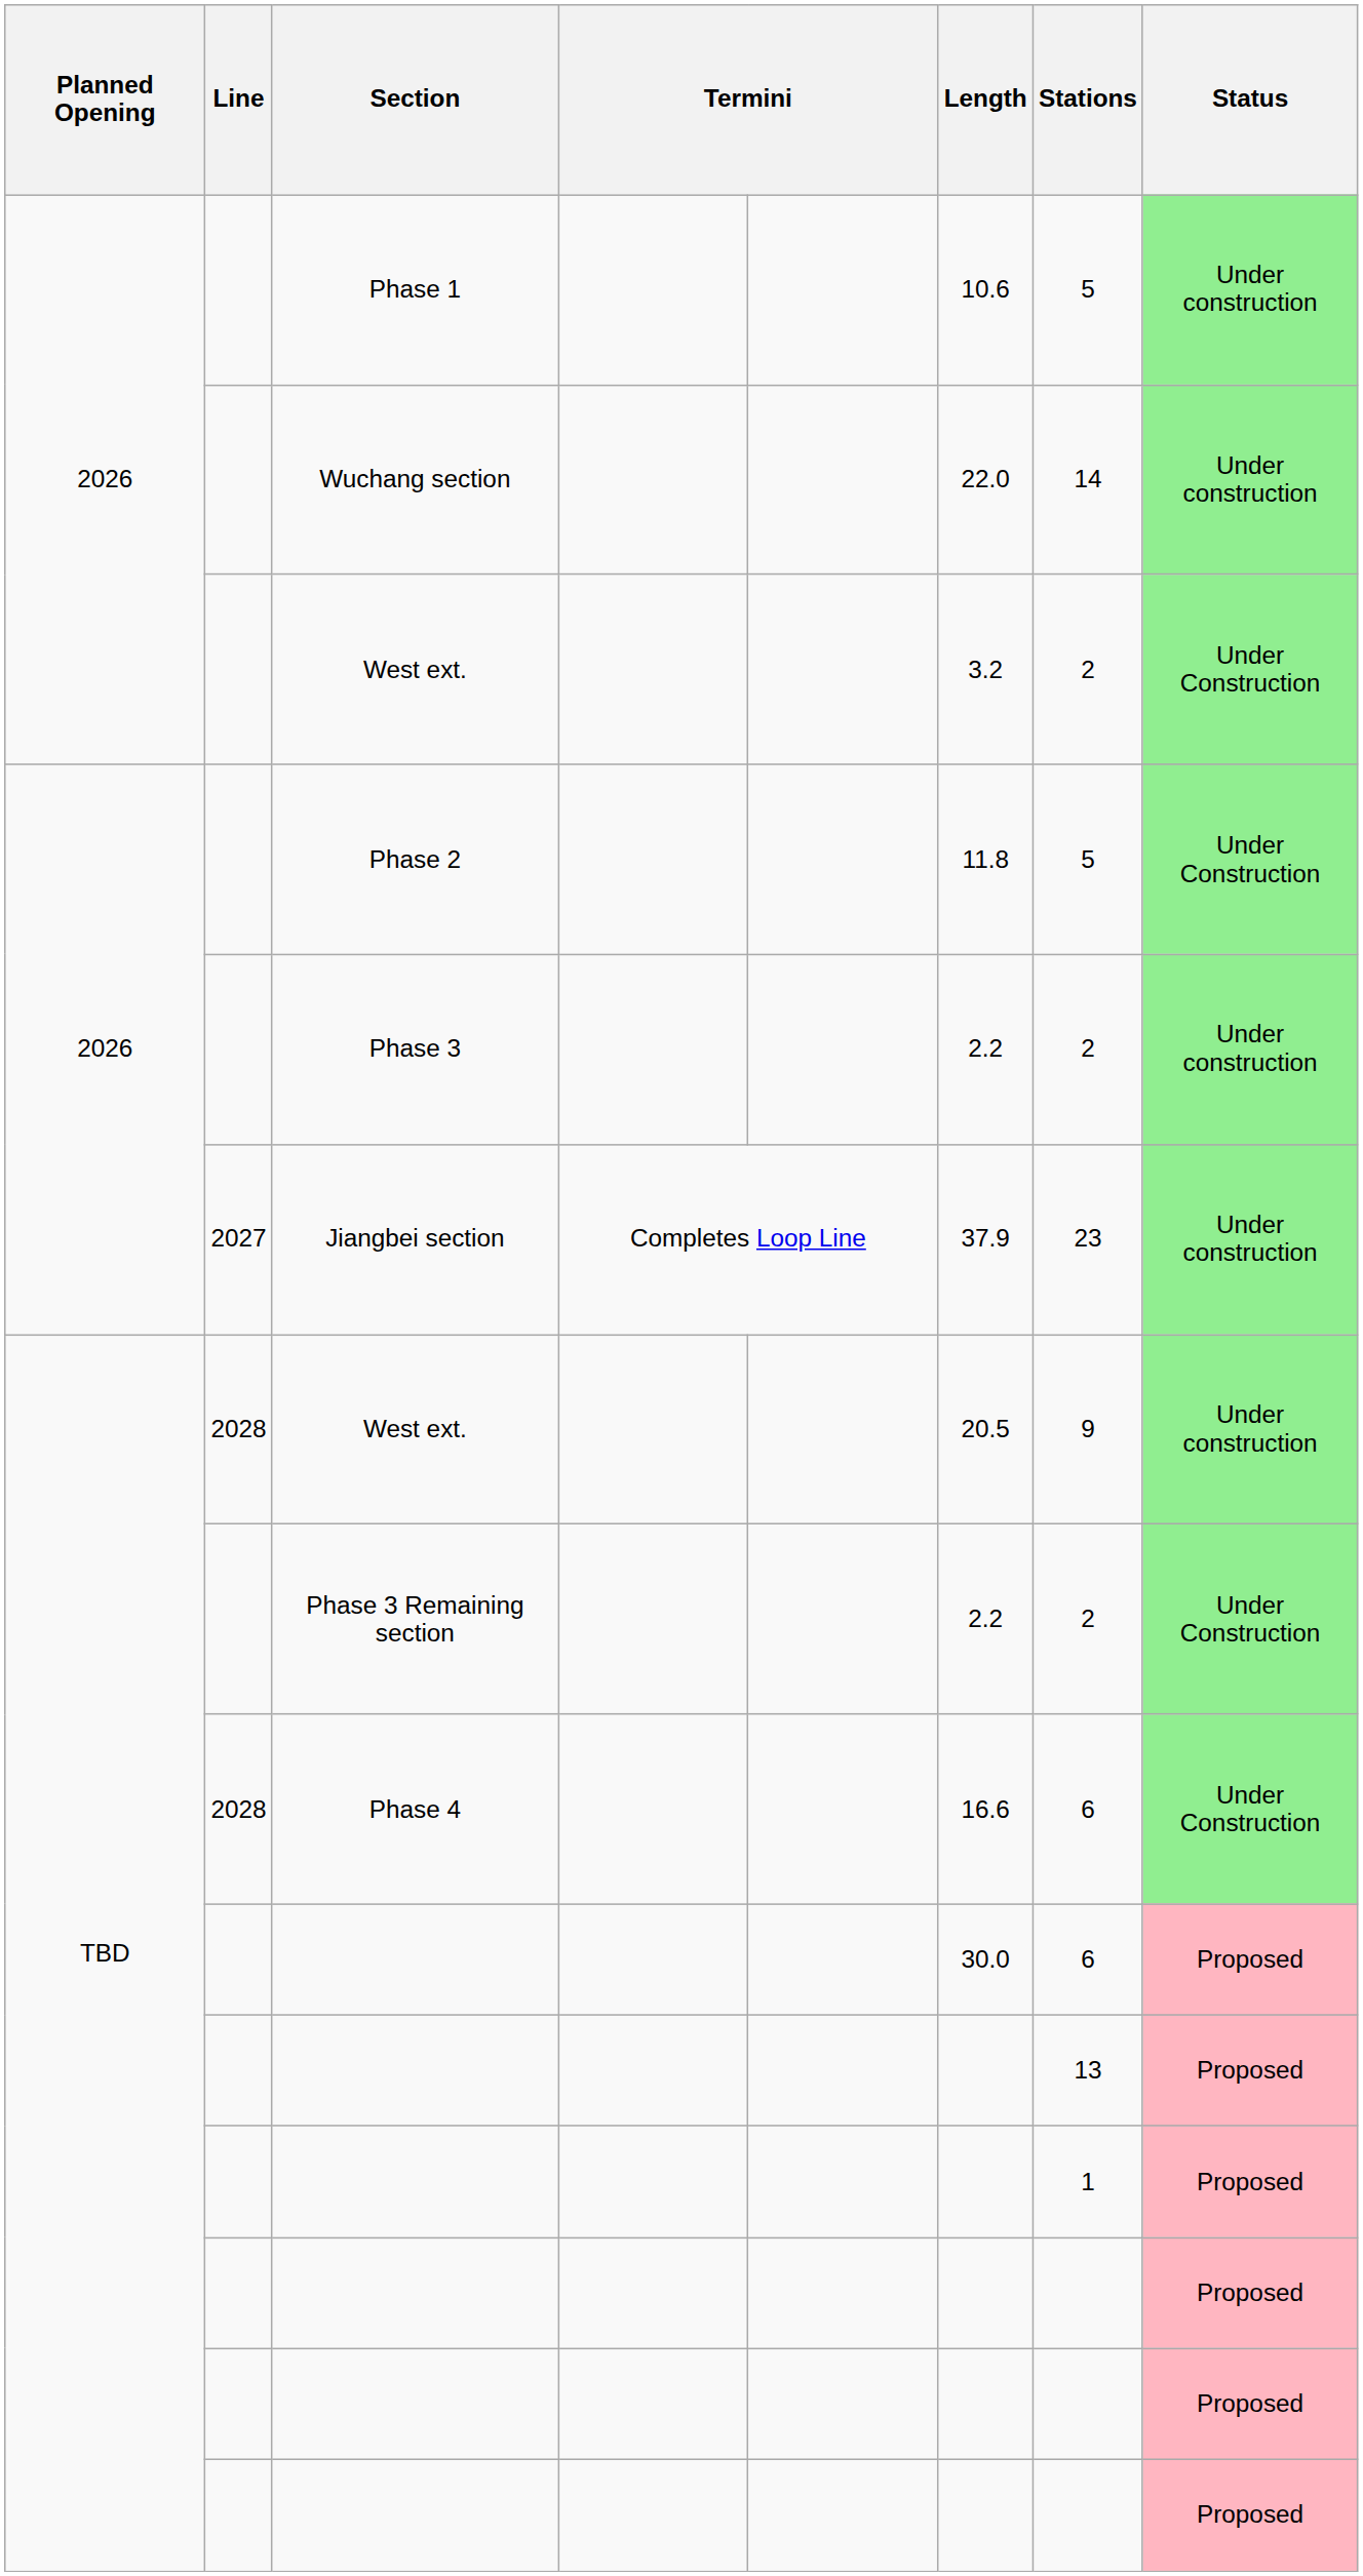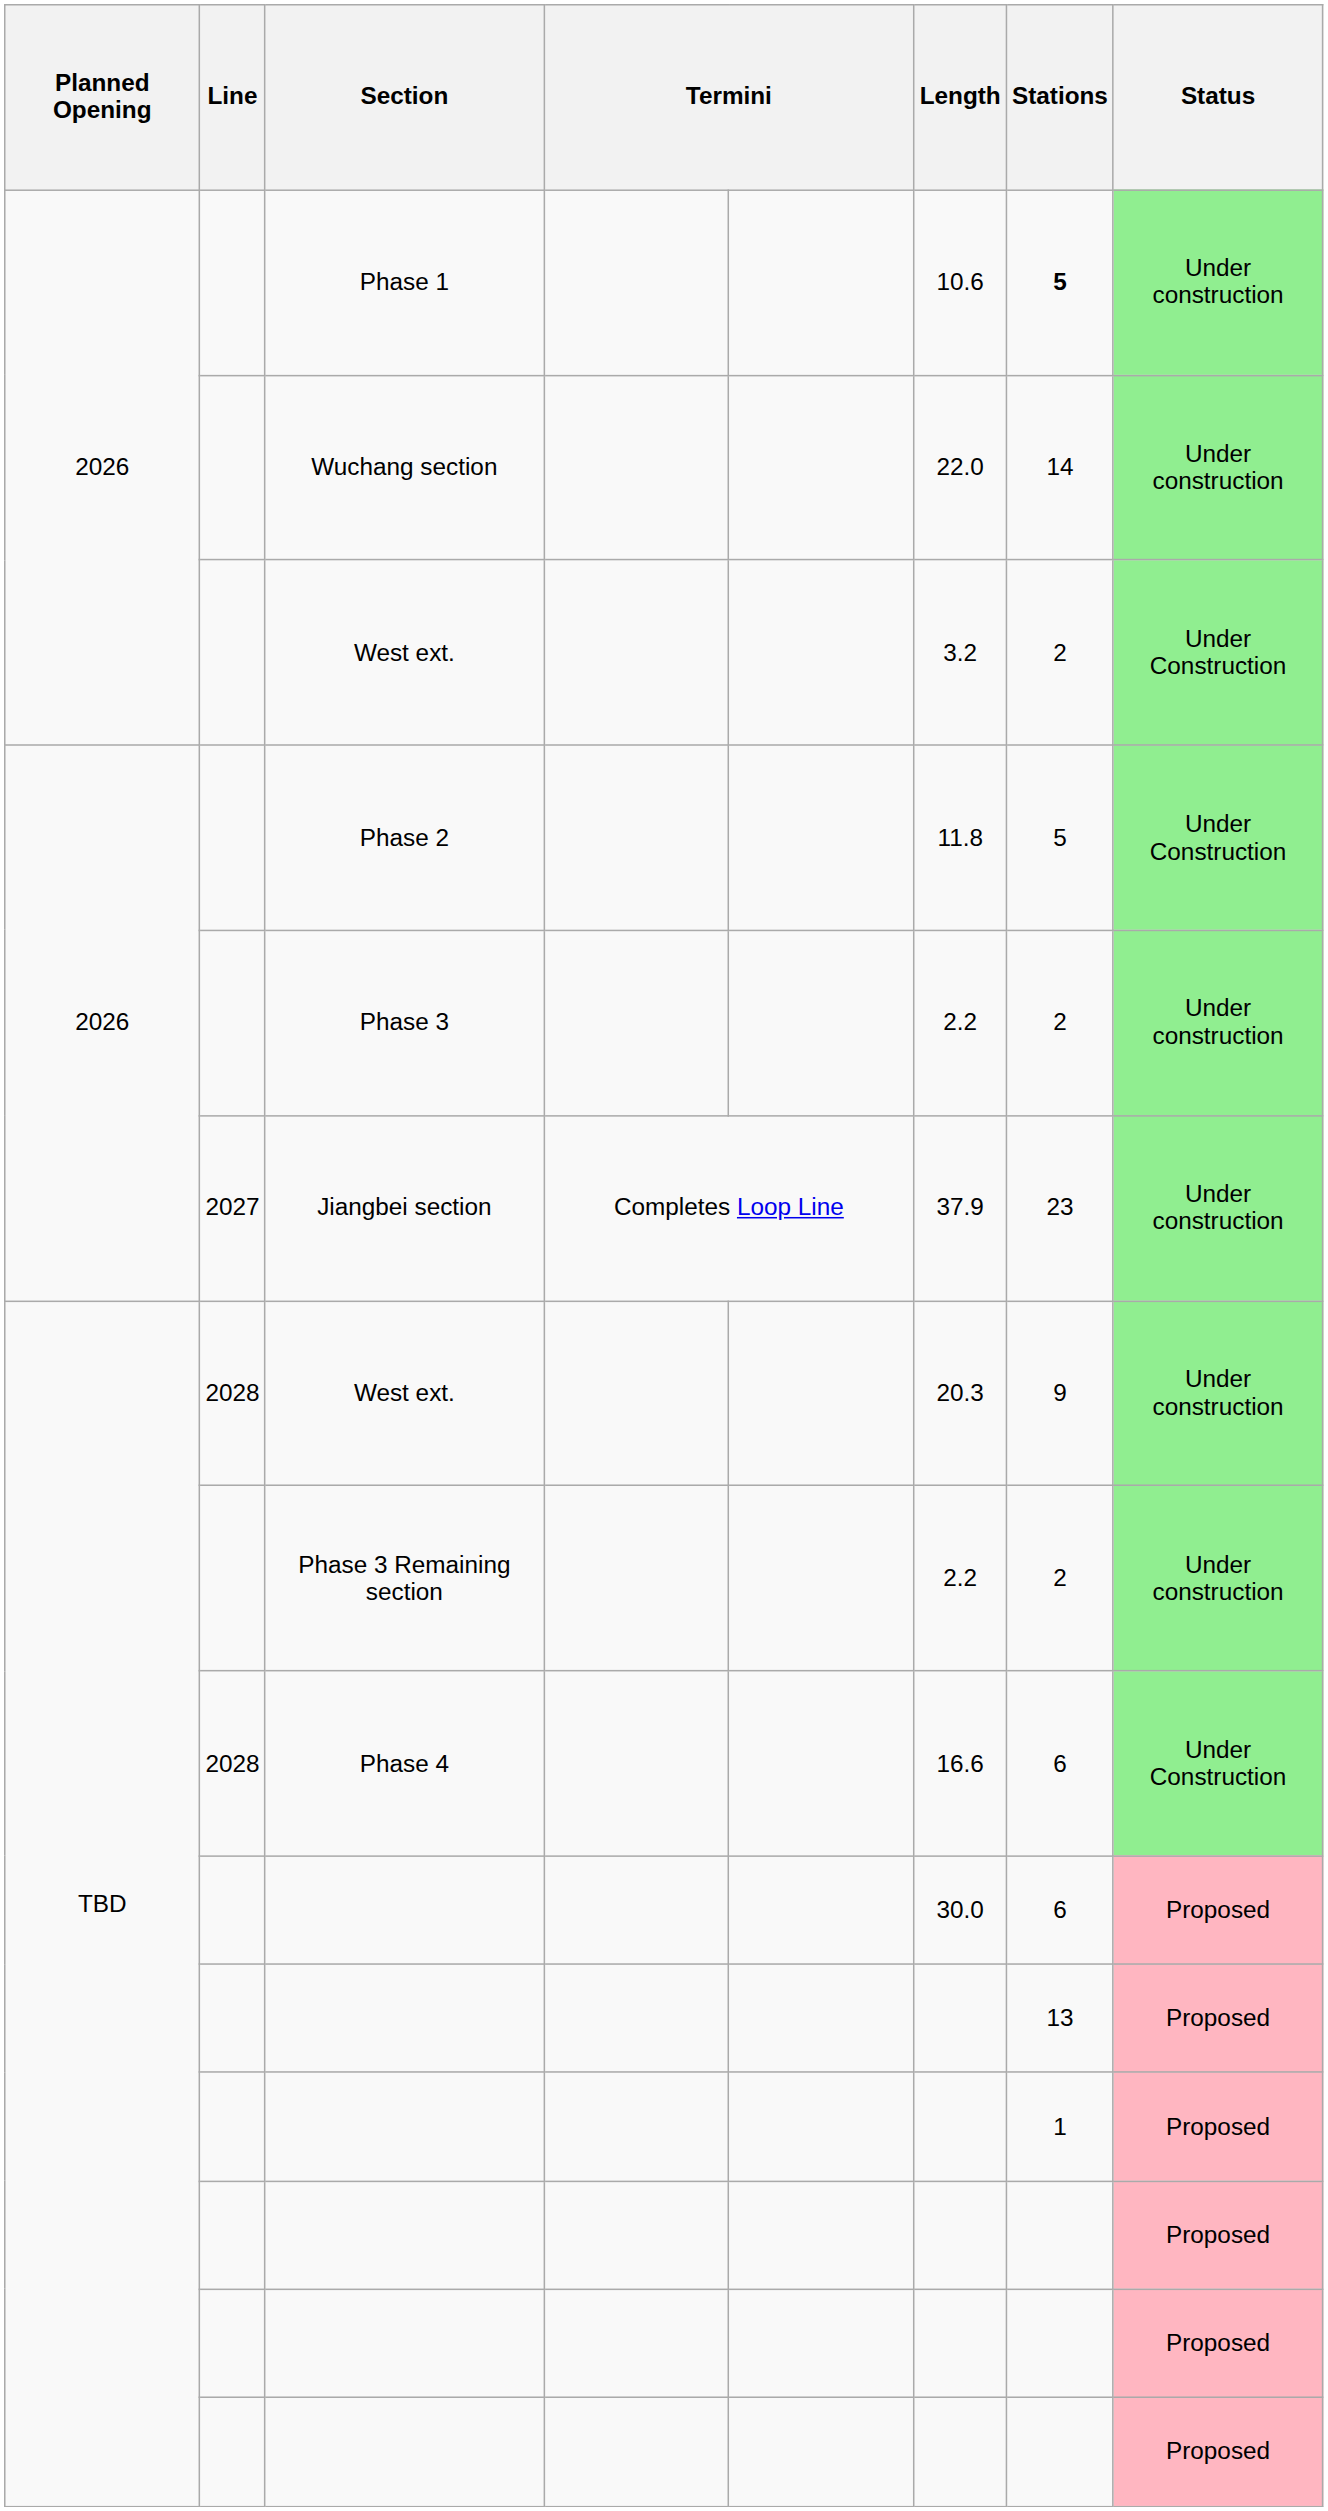Phase 1 | Stations: normal -> bold
2028 / West ext. | Length: 20.5 -> 20.3
Phase 3 Remaining section | Status: Under Construction -> Under construction
